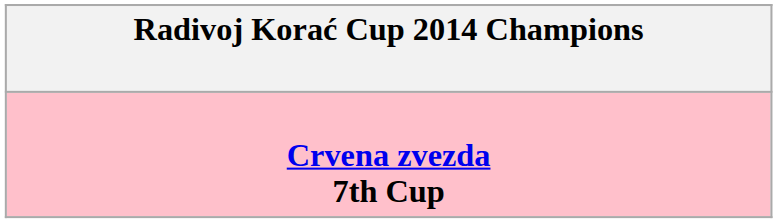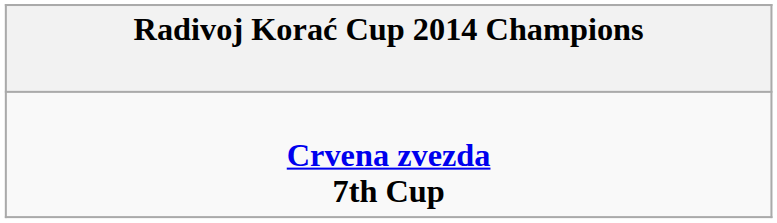row 2 | column 1: pink background -> no background
